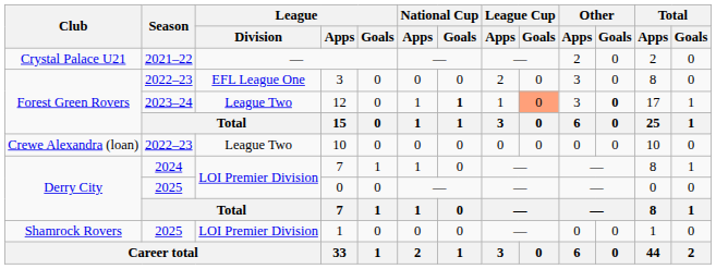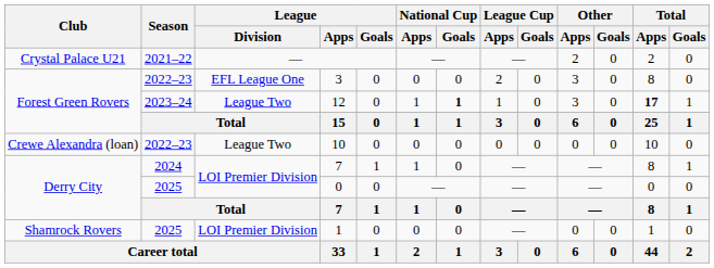12 | League Cup / Goals: lightsalmon background -> no background
12 | Other / Goals: bold -> normal
12 | Total / Apps: normal -> bold
